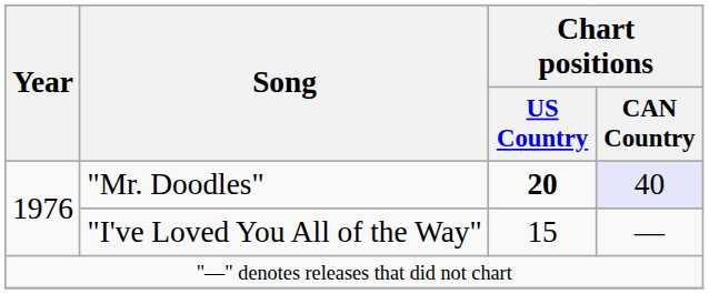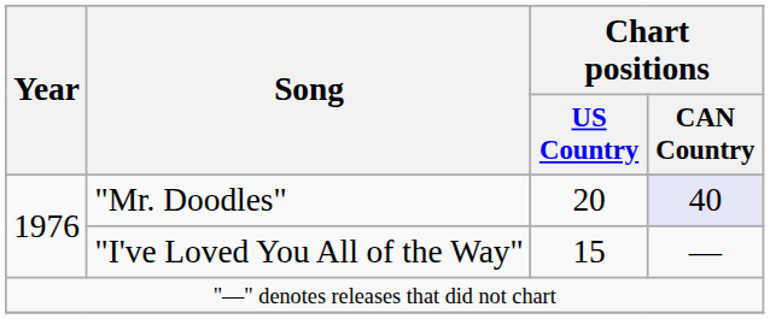"Mr. Doodles" | Chart positions / US Country: bold -> normal
